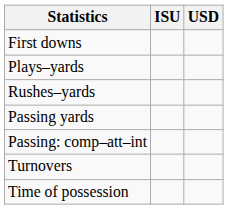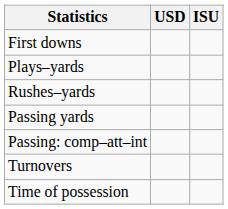columns swapped: USD <-> ISU
